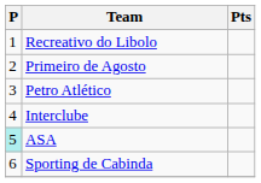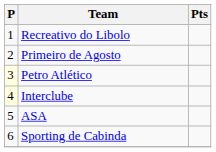Petro Atlético | P: no background -> lightyellow background
Interclube | P: no background -> lightyellow background
ASA | P: paleturquoise background -> no background
